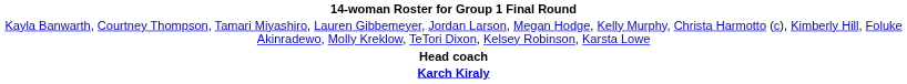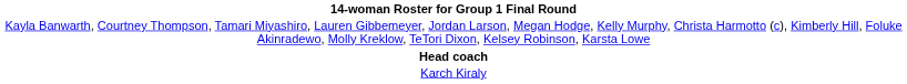row 4 | column 1: bold -> normal
